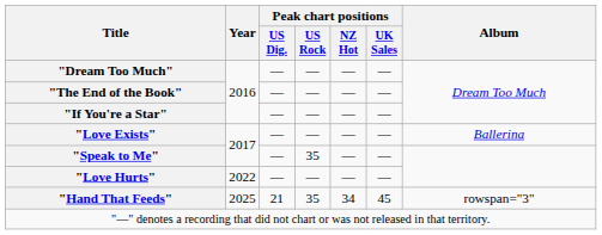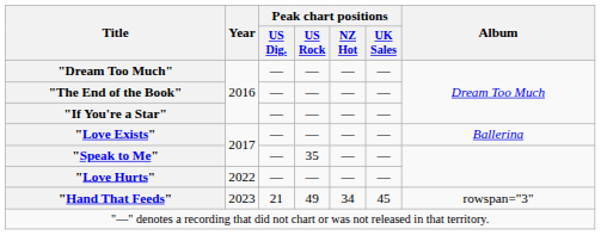"Hand That Feeds" | Year: 2025 -> 2023
"Hand That Feeds" | Peak chart positions / US Rock: 35 -> 49
